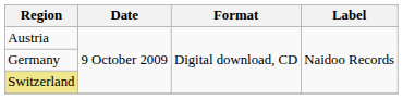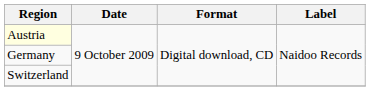Austria | Region: no background -> lightyellow background
Switzerland | Region: khaki background -> no background
